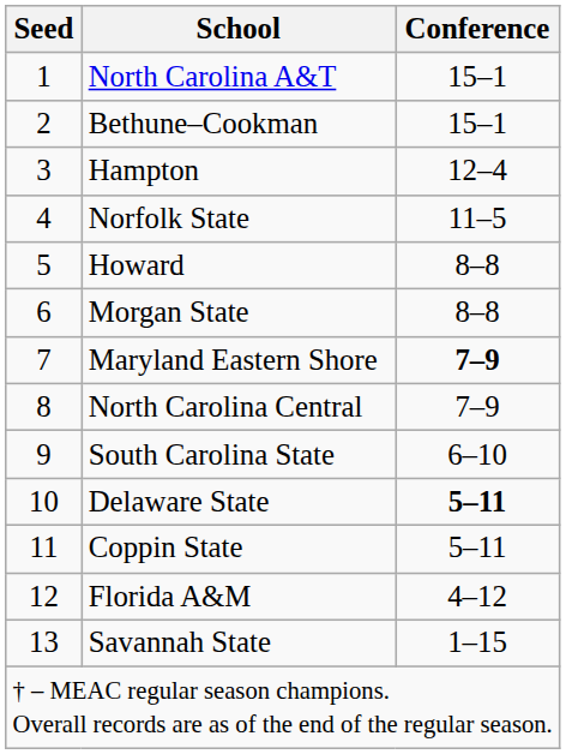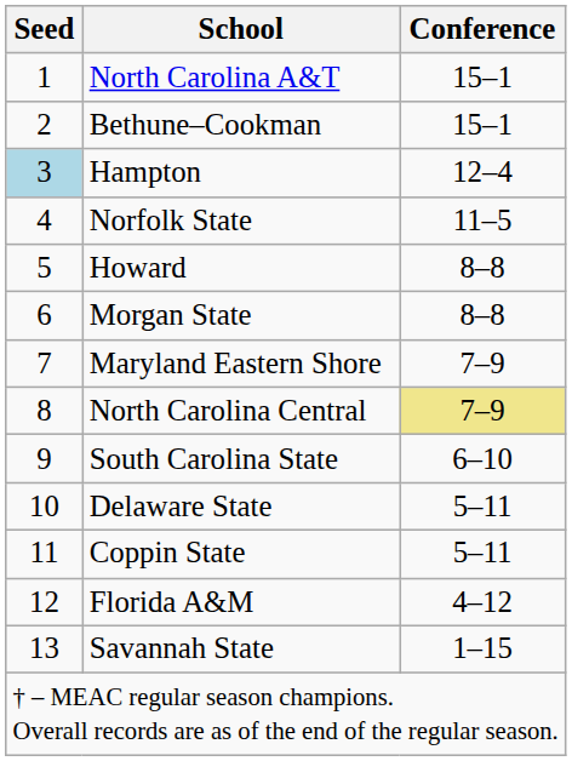Hampton | Seed: no background -> lightblue background
Maryland Eastern Shore | Conference: bold -> normal
North Carolina Central | Conference: no background -> khaki background
Delaware State | Conference: bold -> normal
